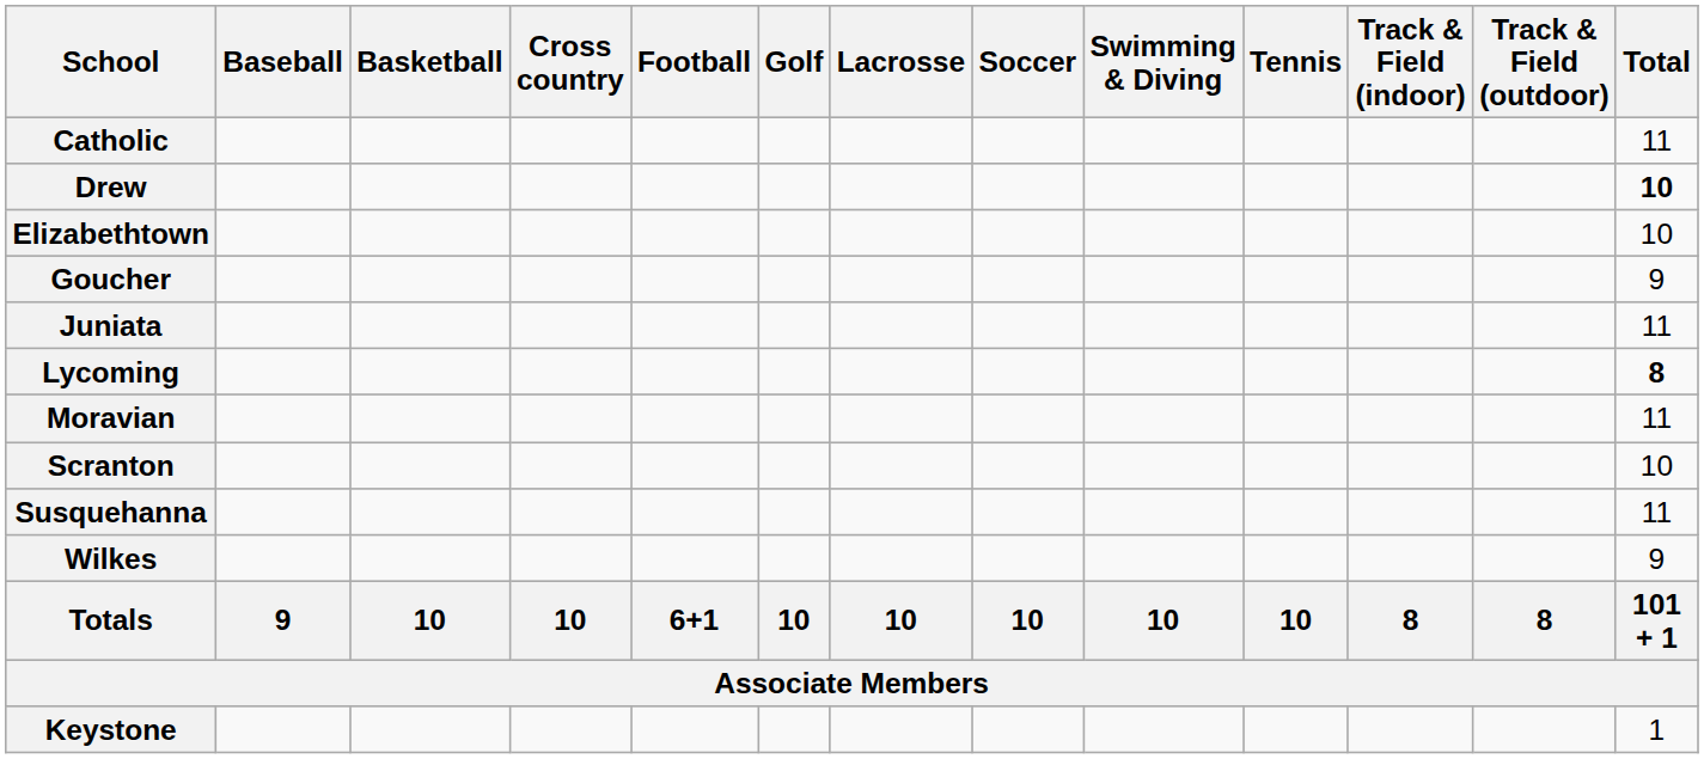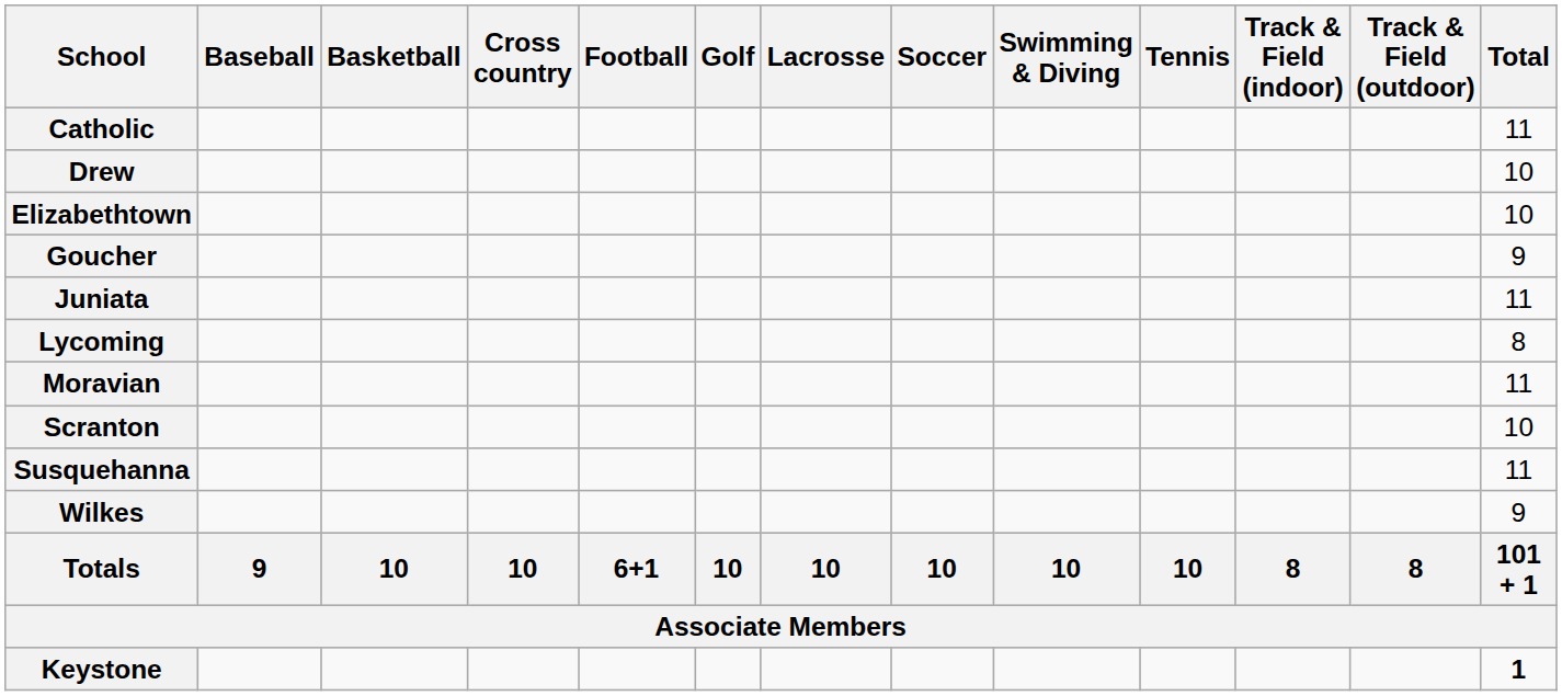Drew | Total: bold -> normal
Lycoming | Total: bold -> normal
Keystone | Total: normal -> bold
